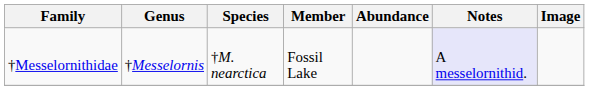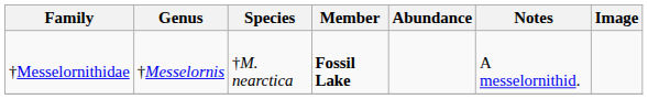†Messelornithidae | Member: normal -> bold
†Messelornithidae | Notes: lavender background -> no background
